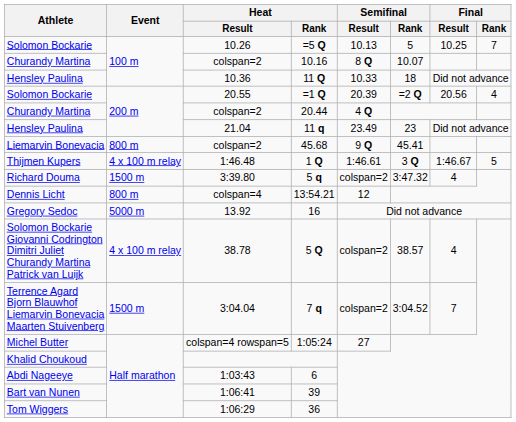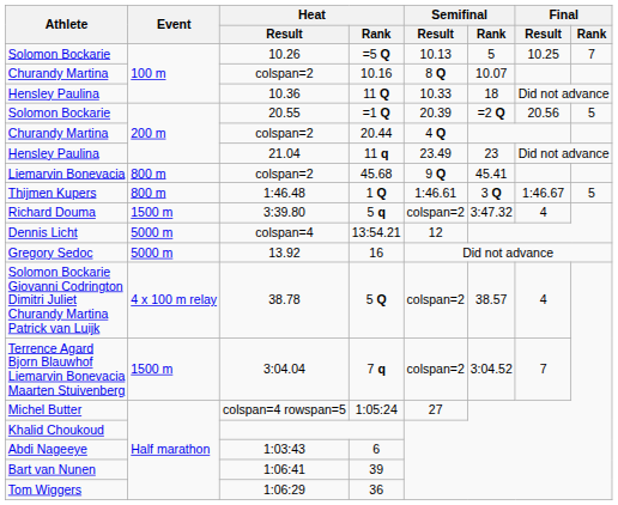=1 Q | Final / Rank: 4 -> 5
1 Q | Event: 4 x 100 m relay -> 800 m
13:54.21 | Event: 800 m -> 5000 m
